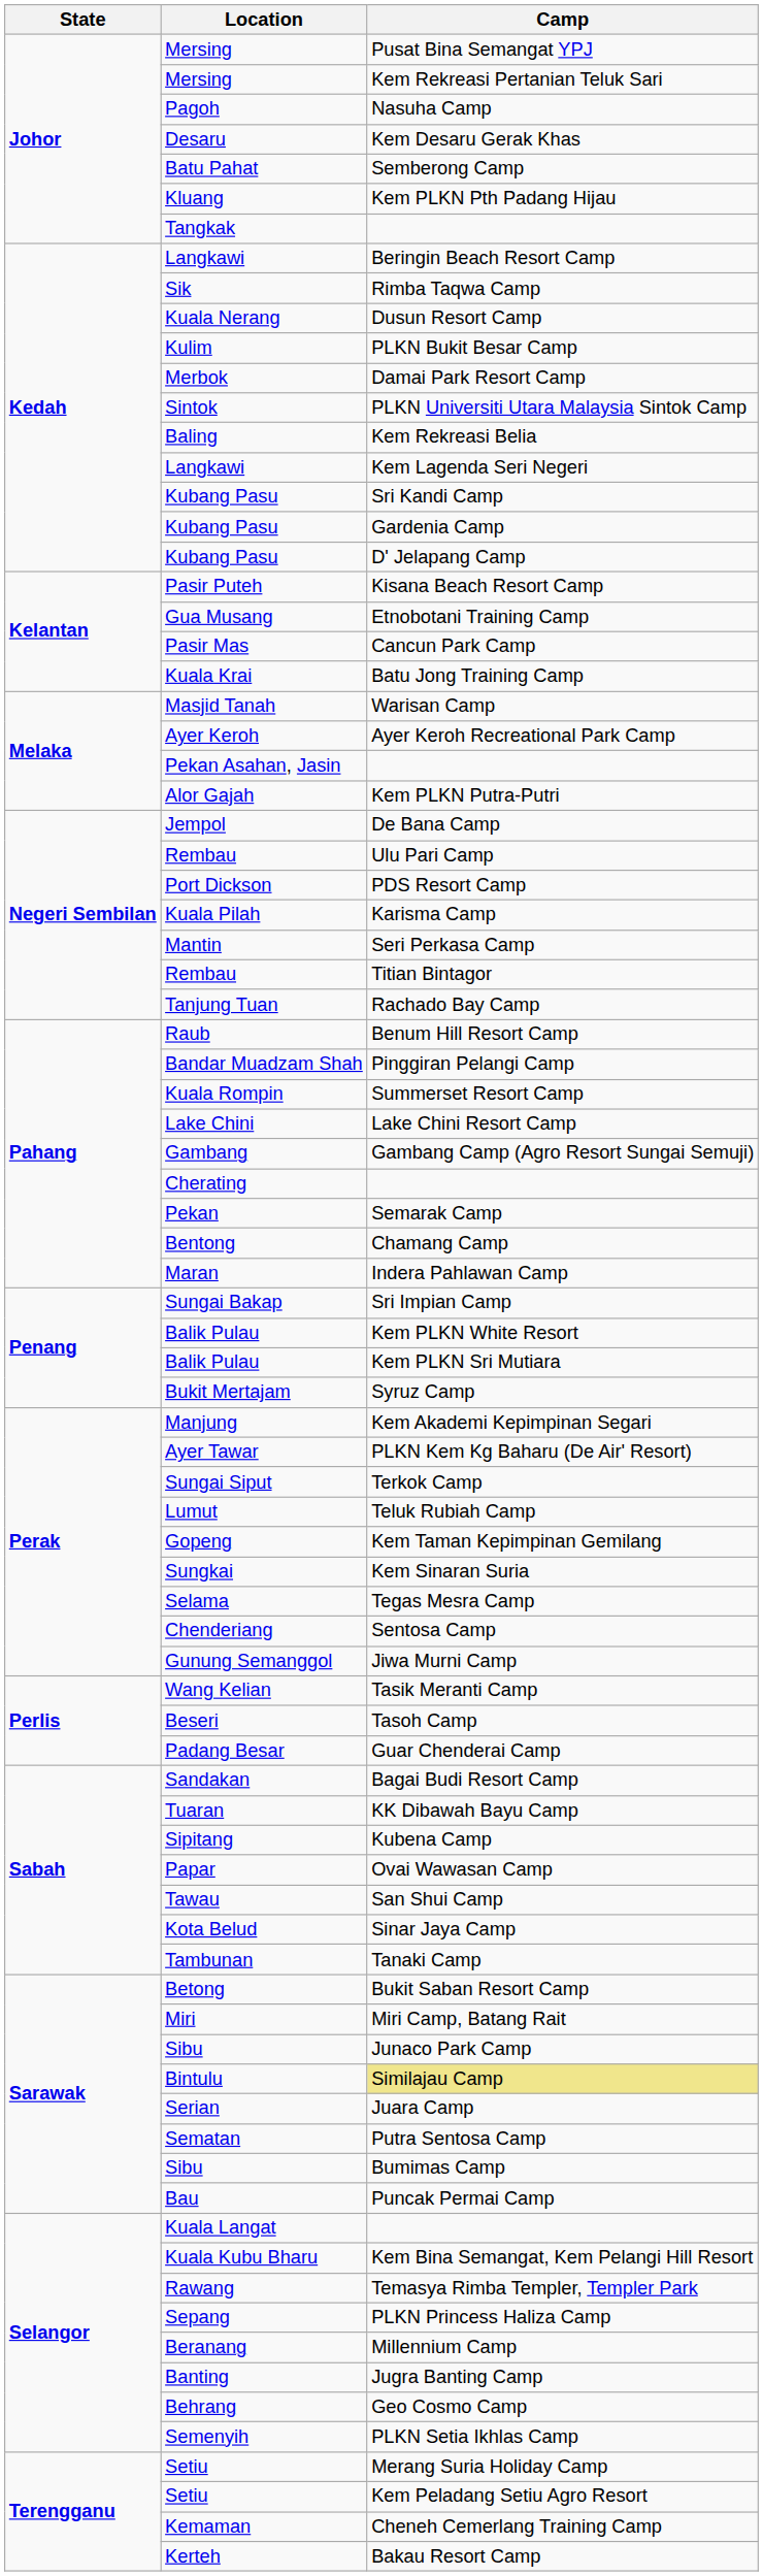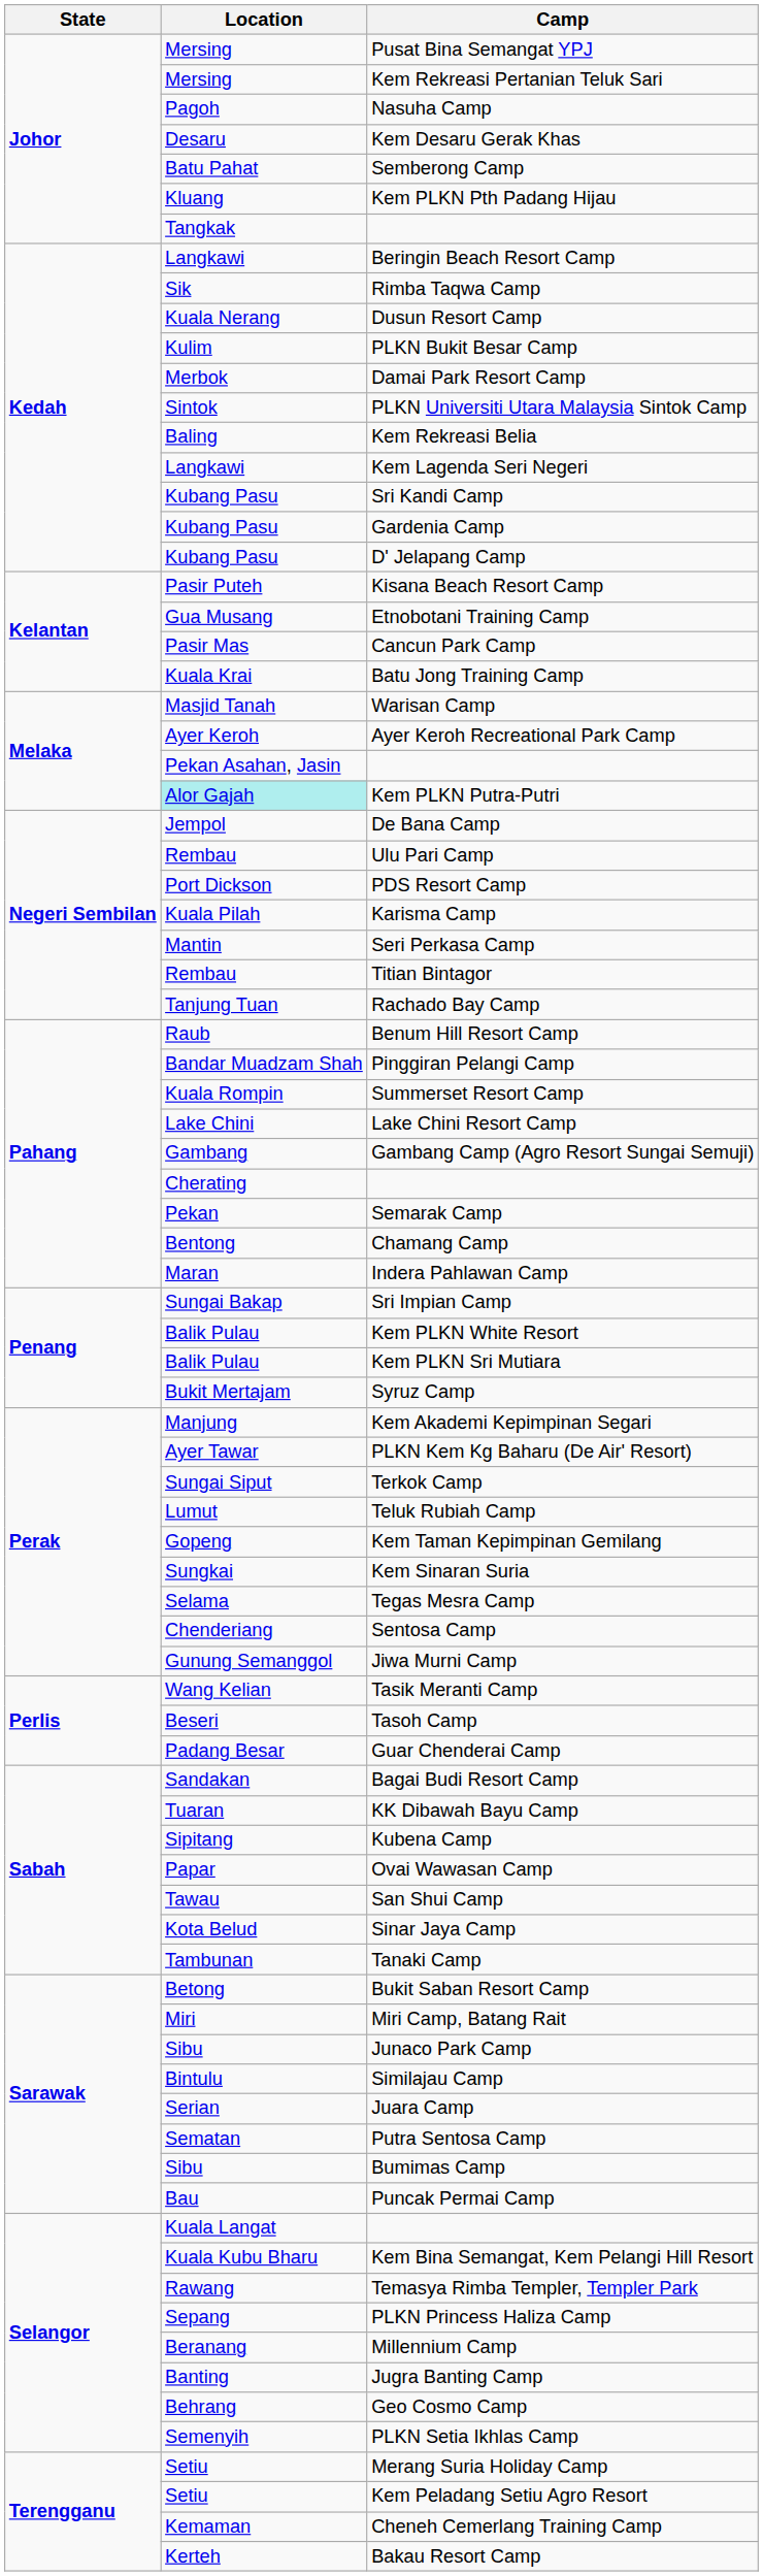Kem PLKN Putra-Putri | Location: no background -> paleturquoise background
Similajau Camp | Camp: khaki background -> no background
